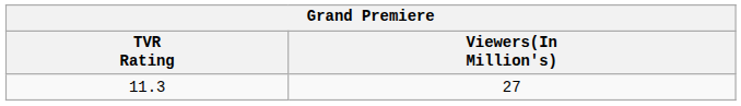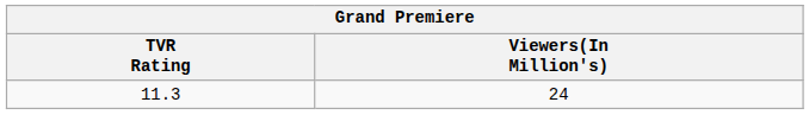11.3 | Viewers(In Million's): 27 -> 24
